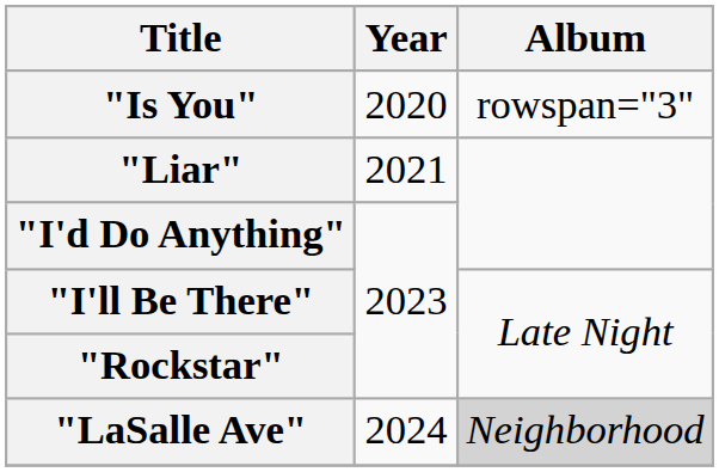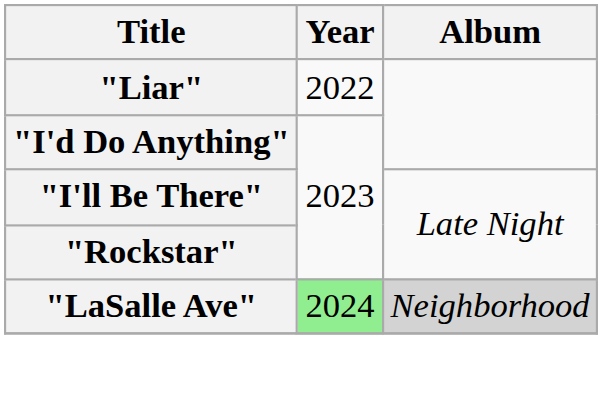- row: "Is You" | 2020 | rowspan="3"
"Liar" | Year: 2021 -> 2022
"LaSalle Ave" | Year: no background -> lightgreen background
